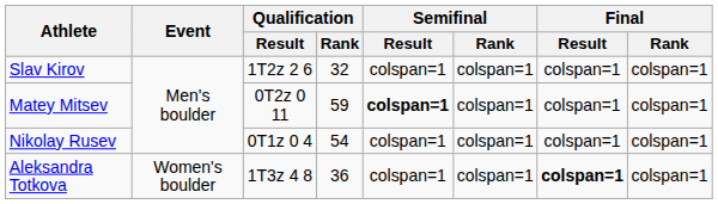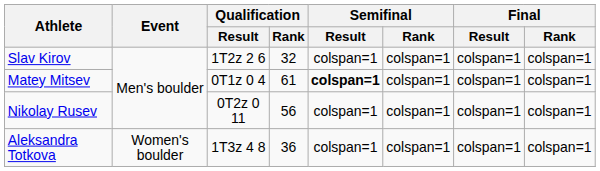Matey Mitsev | Qualification / Result: 0T2z 0 11 -> 0T1z 0 4
Matey Mitsev | Qualification / Rank: 59 -> 61
Nikolay Rusev | Qualification / Result: 0T1z 0 4 -> 0T2z 0 11
Nikolay Rusev | Qualification / Rank: 54 -> 56
Aleksandra Totkova | Final / Result: bold -> normal
